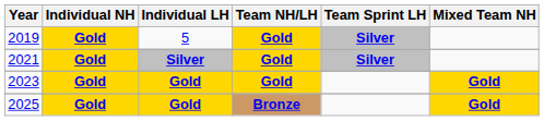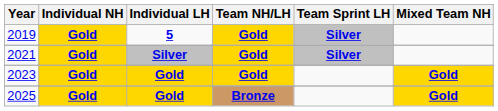2019 | Individual LH: normal -> bold
